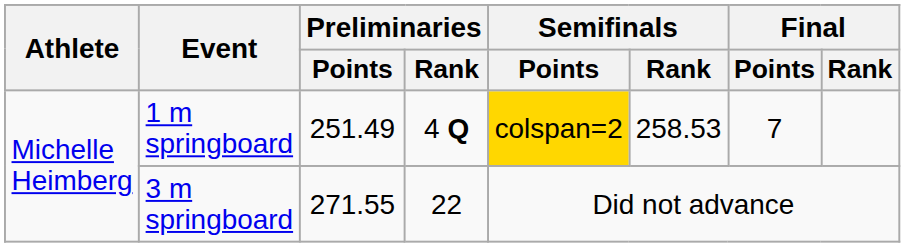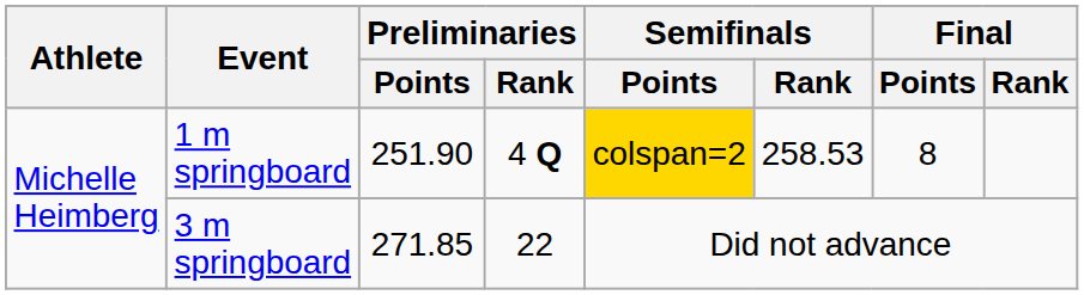1 m springboard | Preliminaries / Points: 251.49 -> 251.90
1 m springboard | Final / Points: 7 -> 8
3 m springboard | Preliminaries / Points: 271.55 -> 271.85
